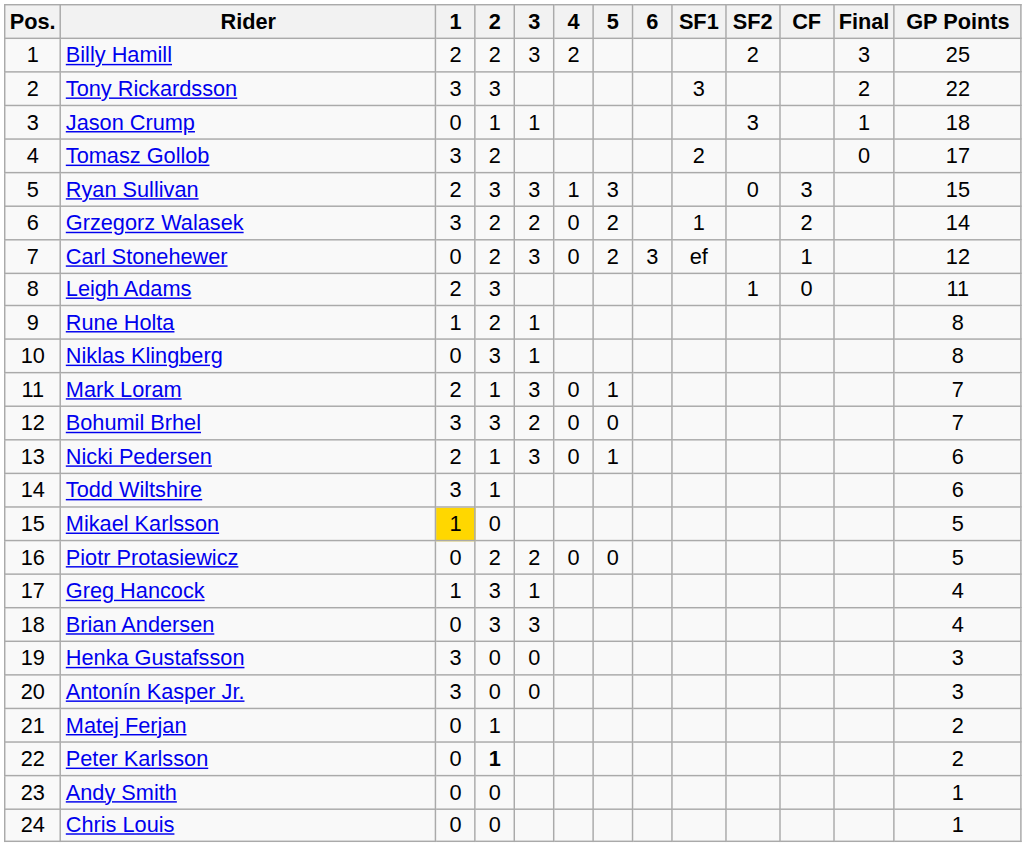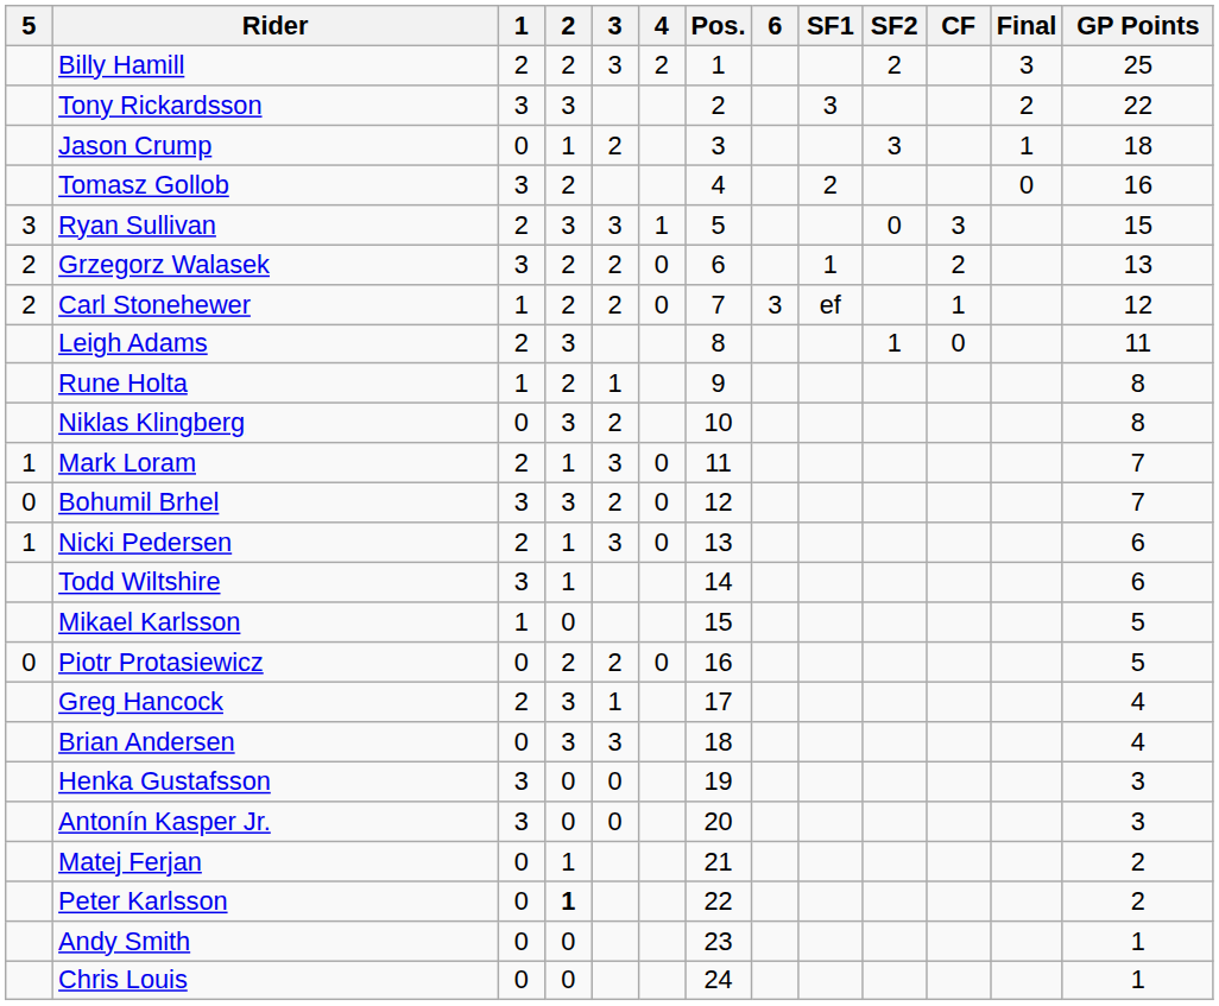columns swapped: Pos. <-> 5
Jason Crump | 3: 1 -> 2
Tomasz Gollob | GP Points: 17 -> 16
Grzegorz Walasek | GP Points: 14 -> 13
Carl Stonehewer | 1: 0 -> 1
Carl Stonehewer | 3: 3 -> 2
Niklas Klingberg | 3: 1 -> 2
Mikael Karlsson | 1: gold background -> no background
Greg Hancock | 1: 1 -> 2
